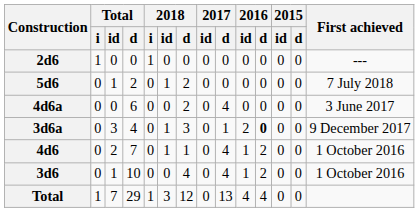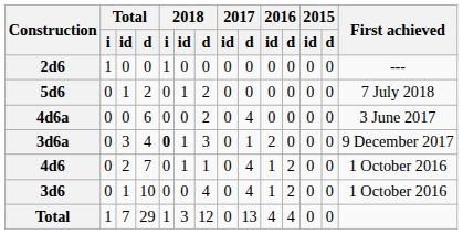3d6a | 2018 / i: normal -> bold
3d6a | 2016 / d: bold -> normal
